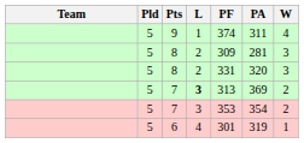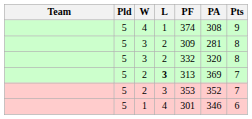columns swapped: W <-> Pts
row 2 | PA: 311 -> 308
row 4 | PF: 331 -> 332
row 6 | PA: 354 -> 352
row 7 | PA: 319 -> 346
